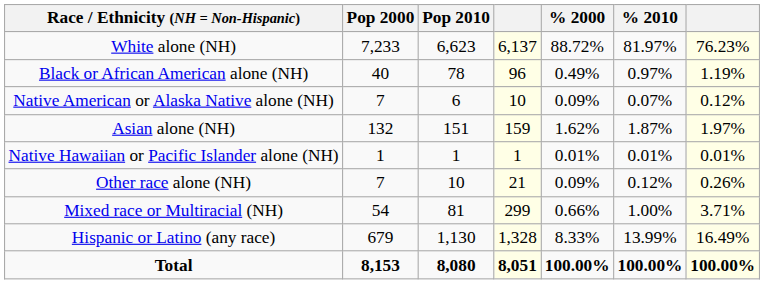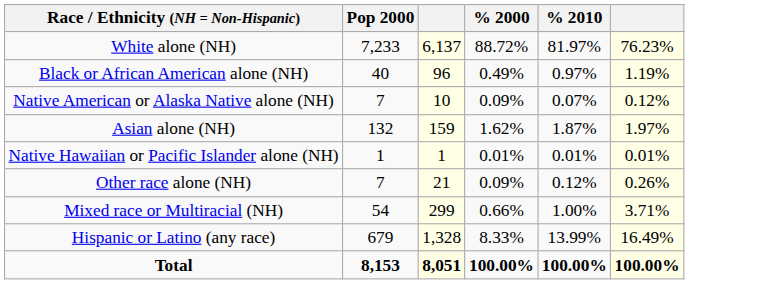- column: Pop 2010 | 6,623 | 78 | 6 | 151 | 1 | 10 | 81 | 1,130 | 8,080
